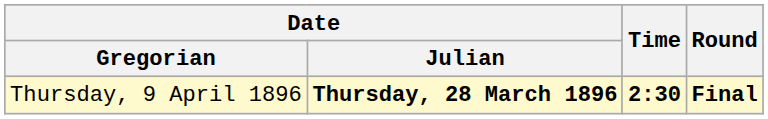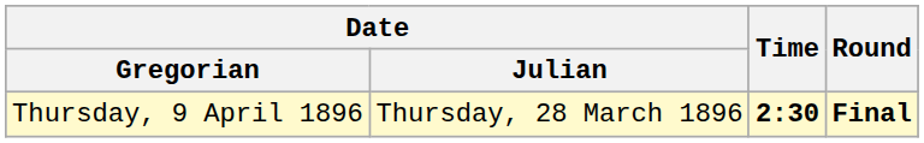Thursday, 9 April 1896 | Date / Julian: bold -> normal
